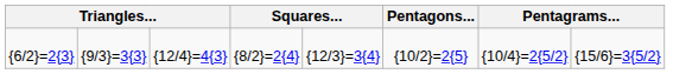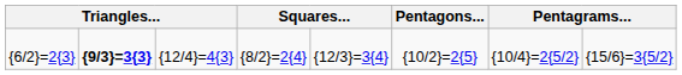{6/2}=2{3} | column 2: normal -> bold
